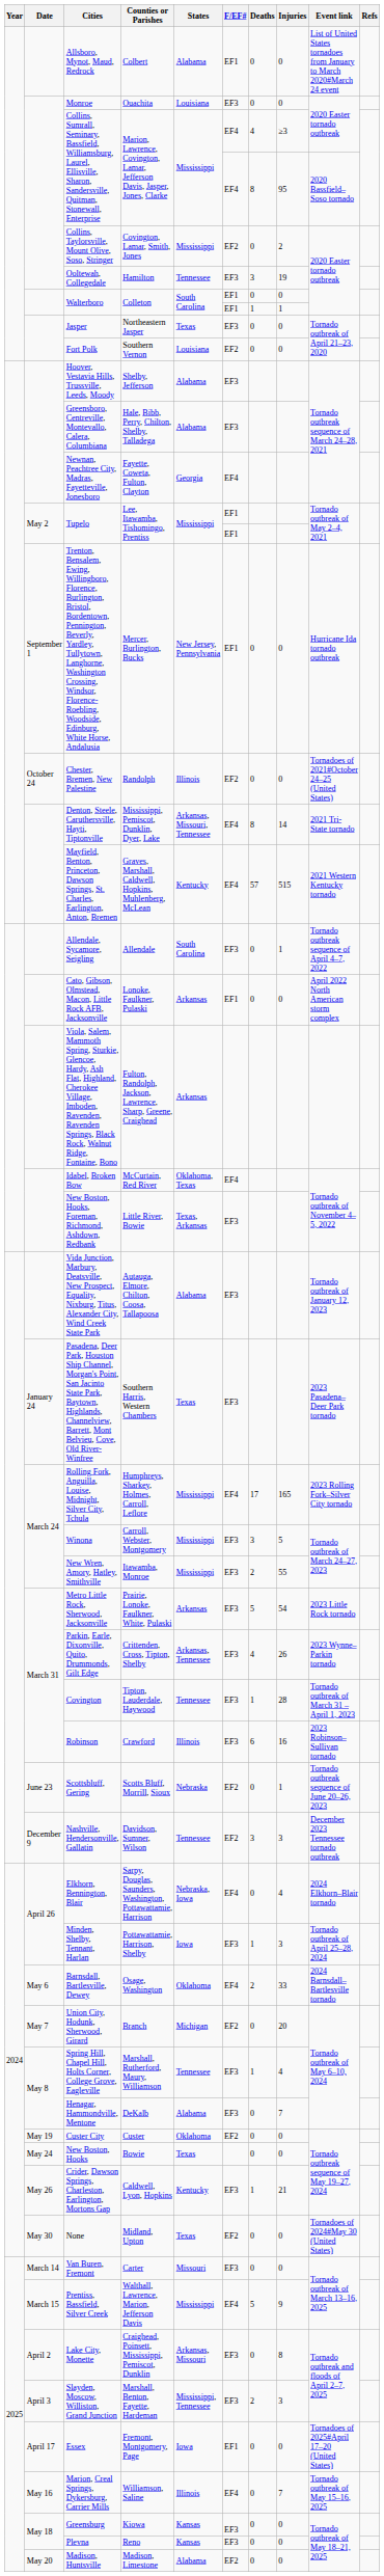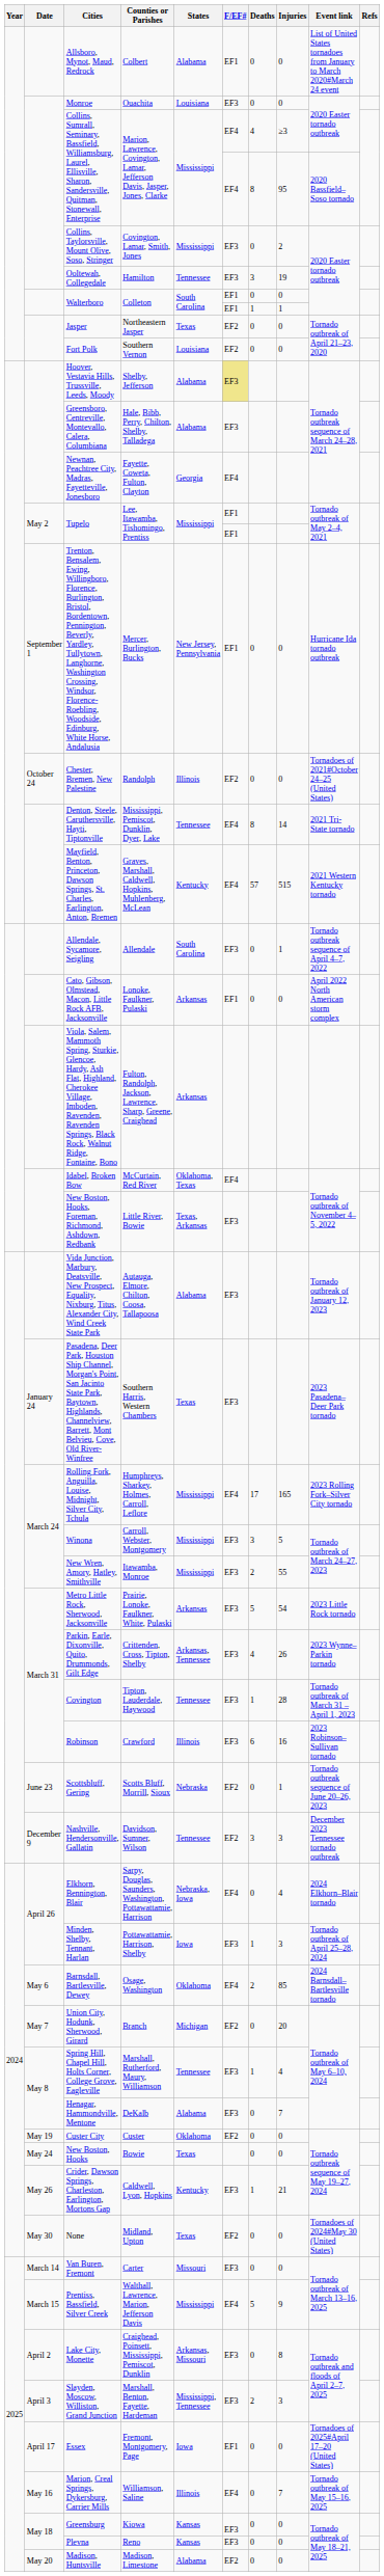Collins, Taylorsville, Mount Olive, Soso, Stringer | F/EF#: EF2 -> EF3
Jasper | F/EF#: EF3 -> EF2
Hoover, Vestavia Hills, Trussville, Leeds, Moody | F/EF#: no background -> khaki background
Denton, Steele, Caruthersville, Hayti, Tiptonville | States: Arkansas, Missouri, Tennessee -> Tennessee
Barnsdall, Bartlesville, Dewey | Injuries: 33 -> 85
